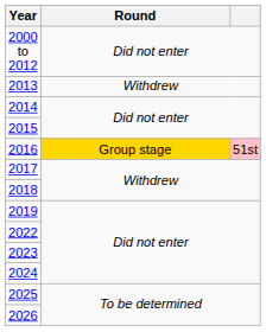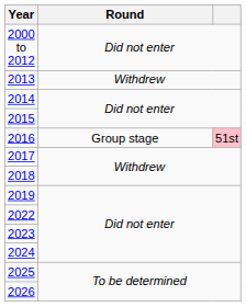2016 | Round: gold background -> no background
